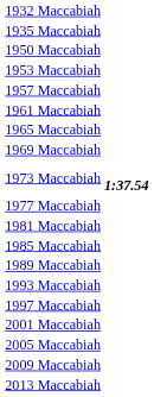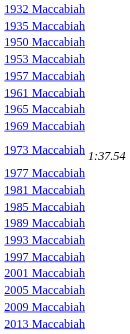1973 Maccabiah | column 2: bold -> normal
